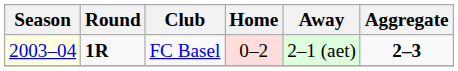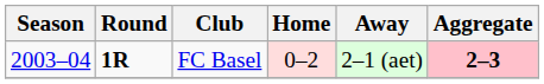FC Basel | Season: lightyellow background -> no background
FC Basel | Aggregate: no background -> pink background
